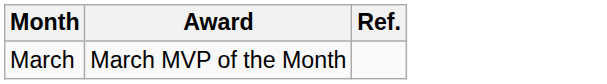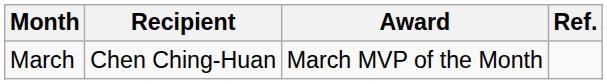+ column: Recipient | Chen Ching-Huan
